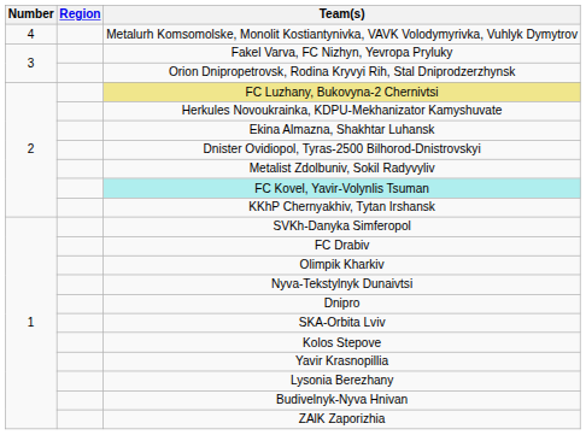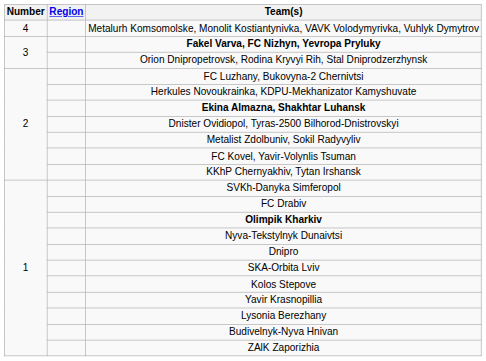Fakel Varva, FC Nizhyn, Yevropa Pryluky | Team(s): normal -> bold
FC Luzhany, Bukovyna-2 Chernivtsi | Team(s): khaki background -> no background
Ekina Almazna, Shakhtar Luhansk | Team(s): normal -> bold
FC Kovel, Yavir-Volynlis Tsuman | Team(s): paleturquoise background -> no background
Olimpik Kharkiv | Team(s): normal -> bold
